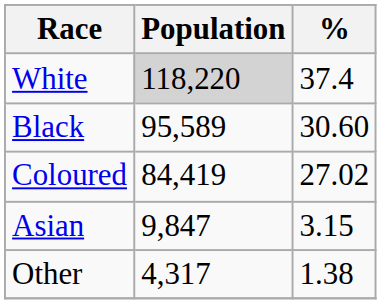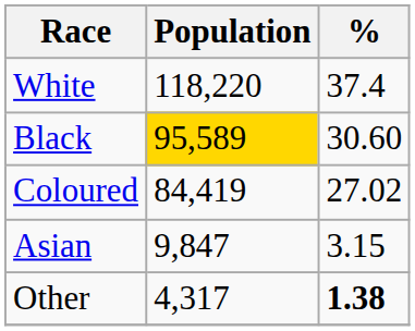White | Population: lightgrey background -> no background
Black | Population: no background -> gold background
Other | %: normal -> bold
